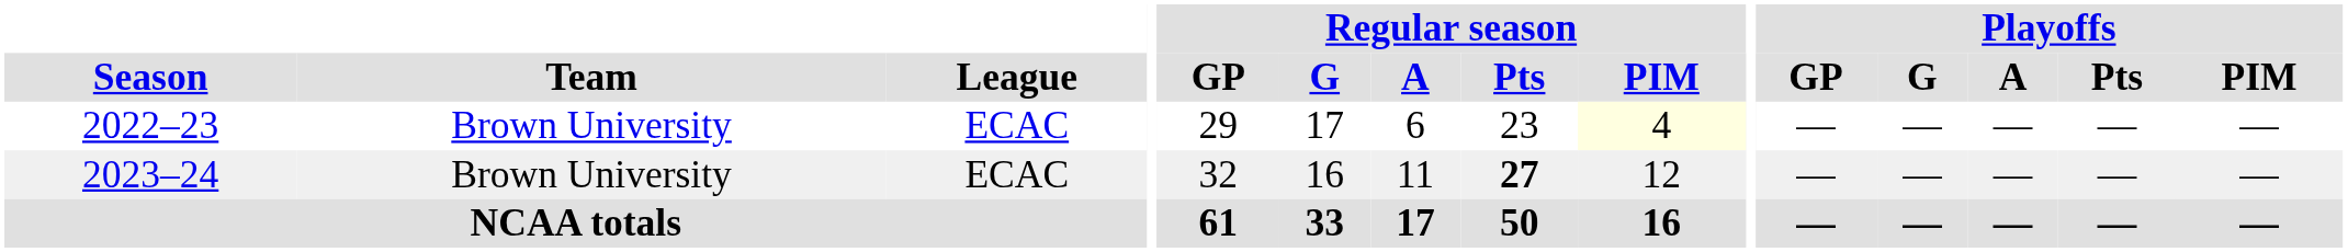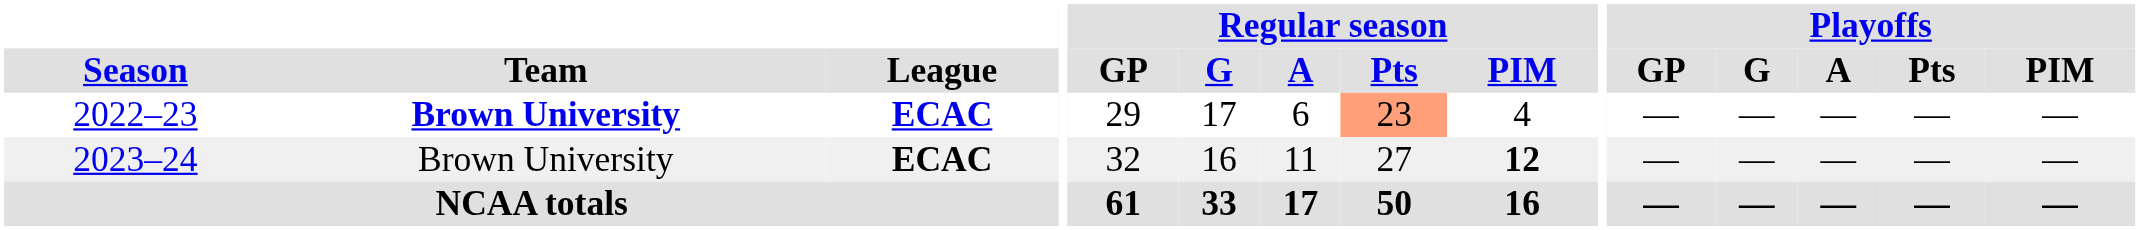2022–23 | Team: normal -> bold
2022–23 | League: normal -> bold
2022–23 | Regular season / Pts: no background -> lightsalmon background
2022–23 | Regular season / PIM: lightyellow background -> no background
2023–24 | League: normal -> bold
2023–24 | Regular season / Pts: bold -> normal
2023–24 | Regular season / PIM: normal -> bold
